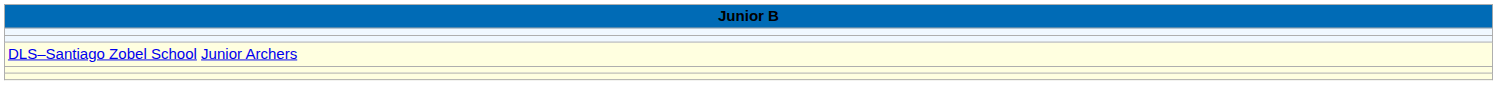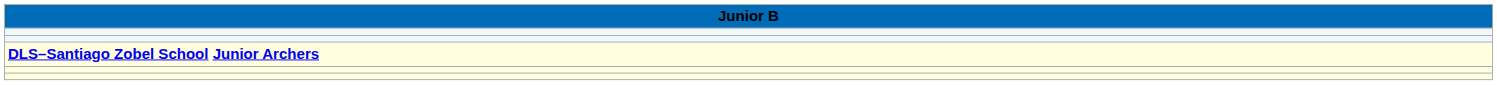DLS–Santiago Zobel School Junior Archers | column 1: normal -> bold
